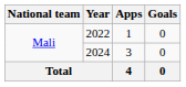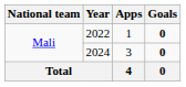2022 | Goals: normal -> bold
2024 | Goals: normal -> bold
